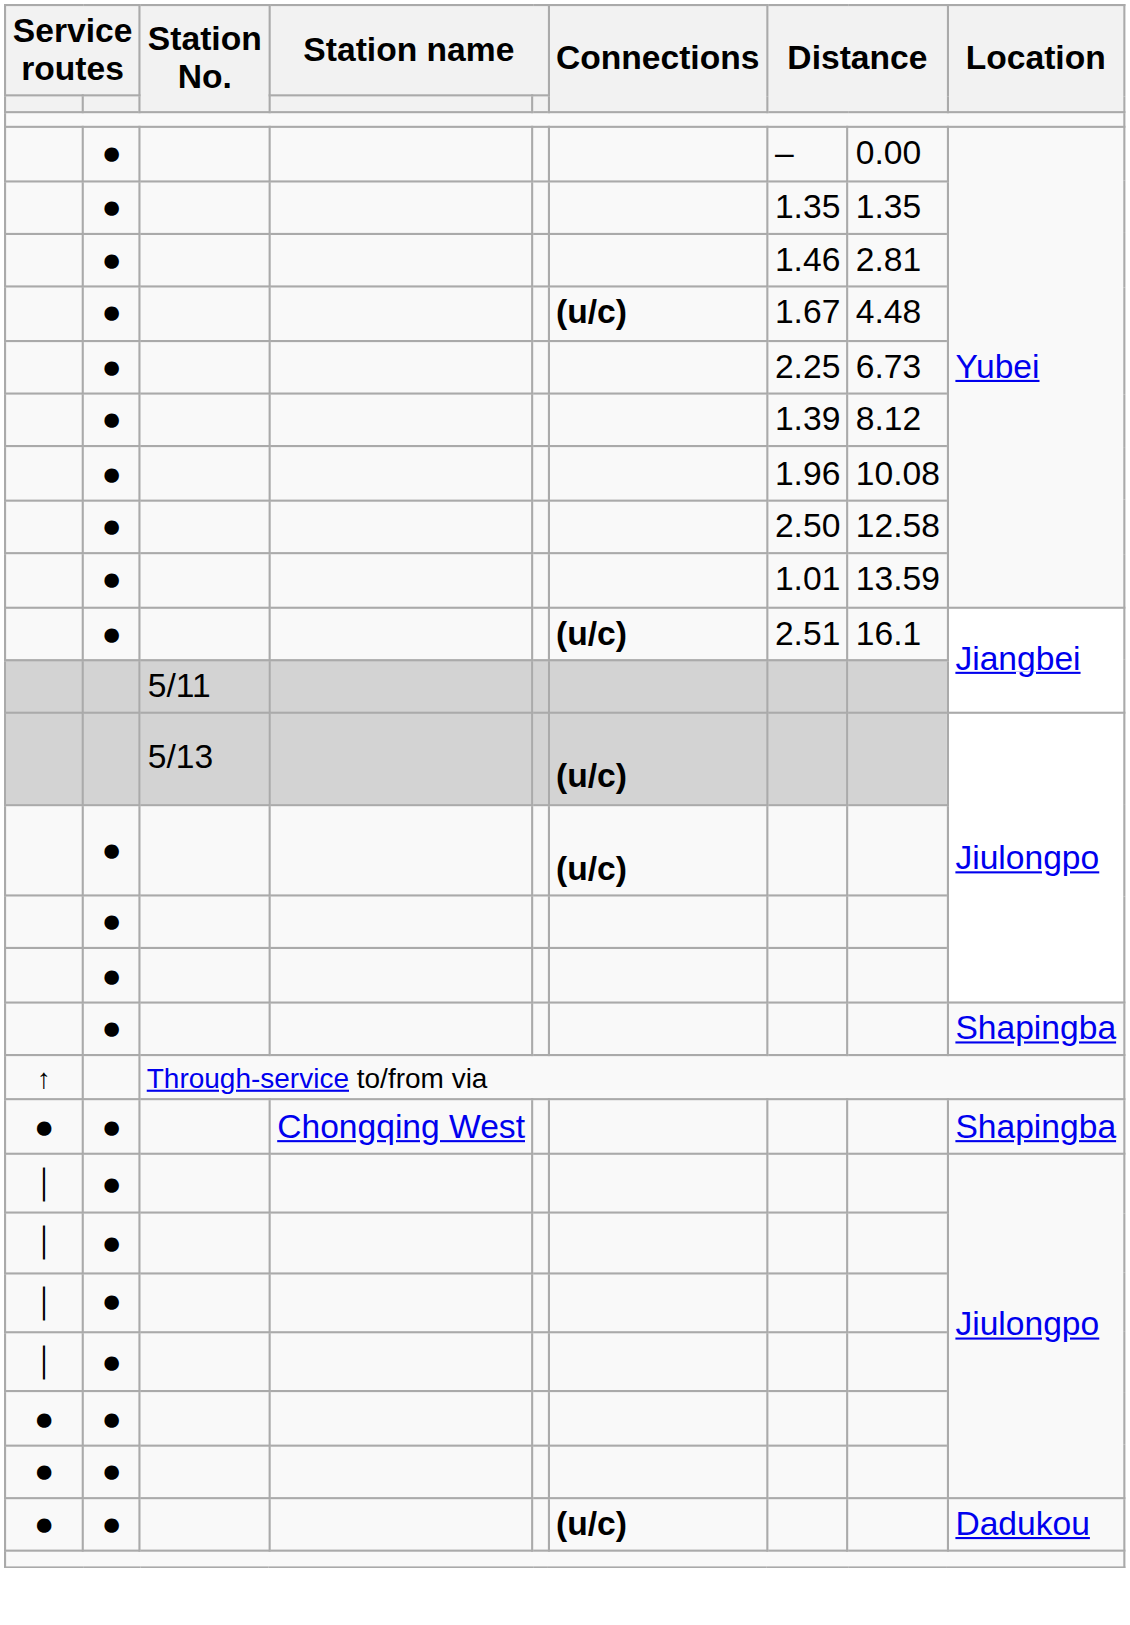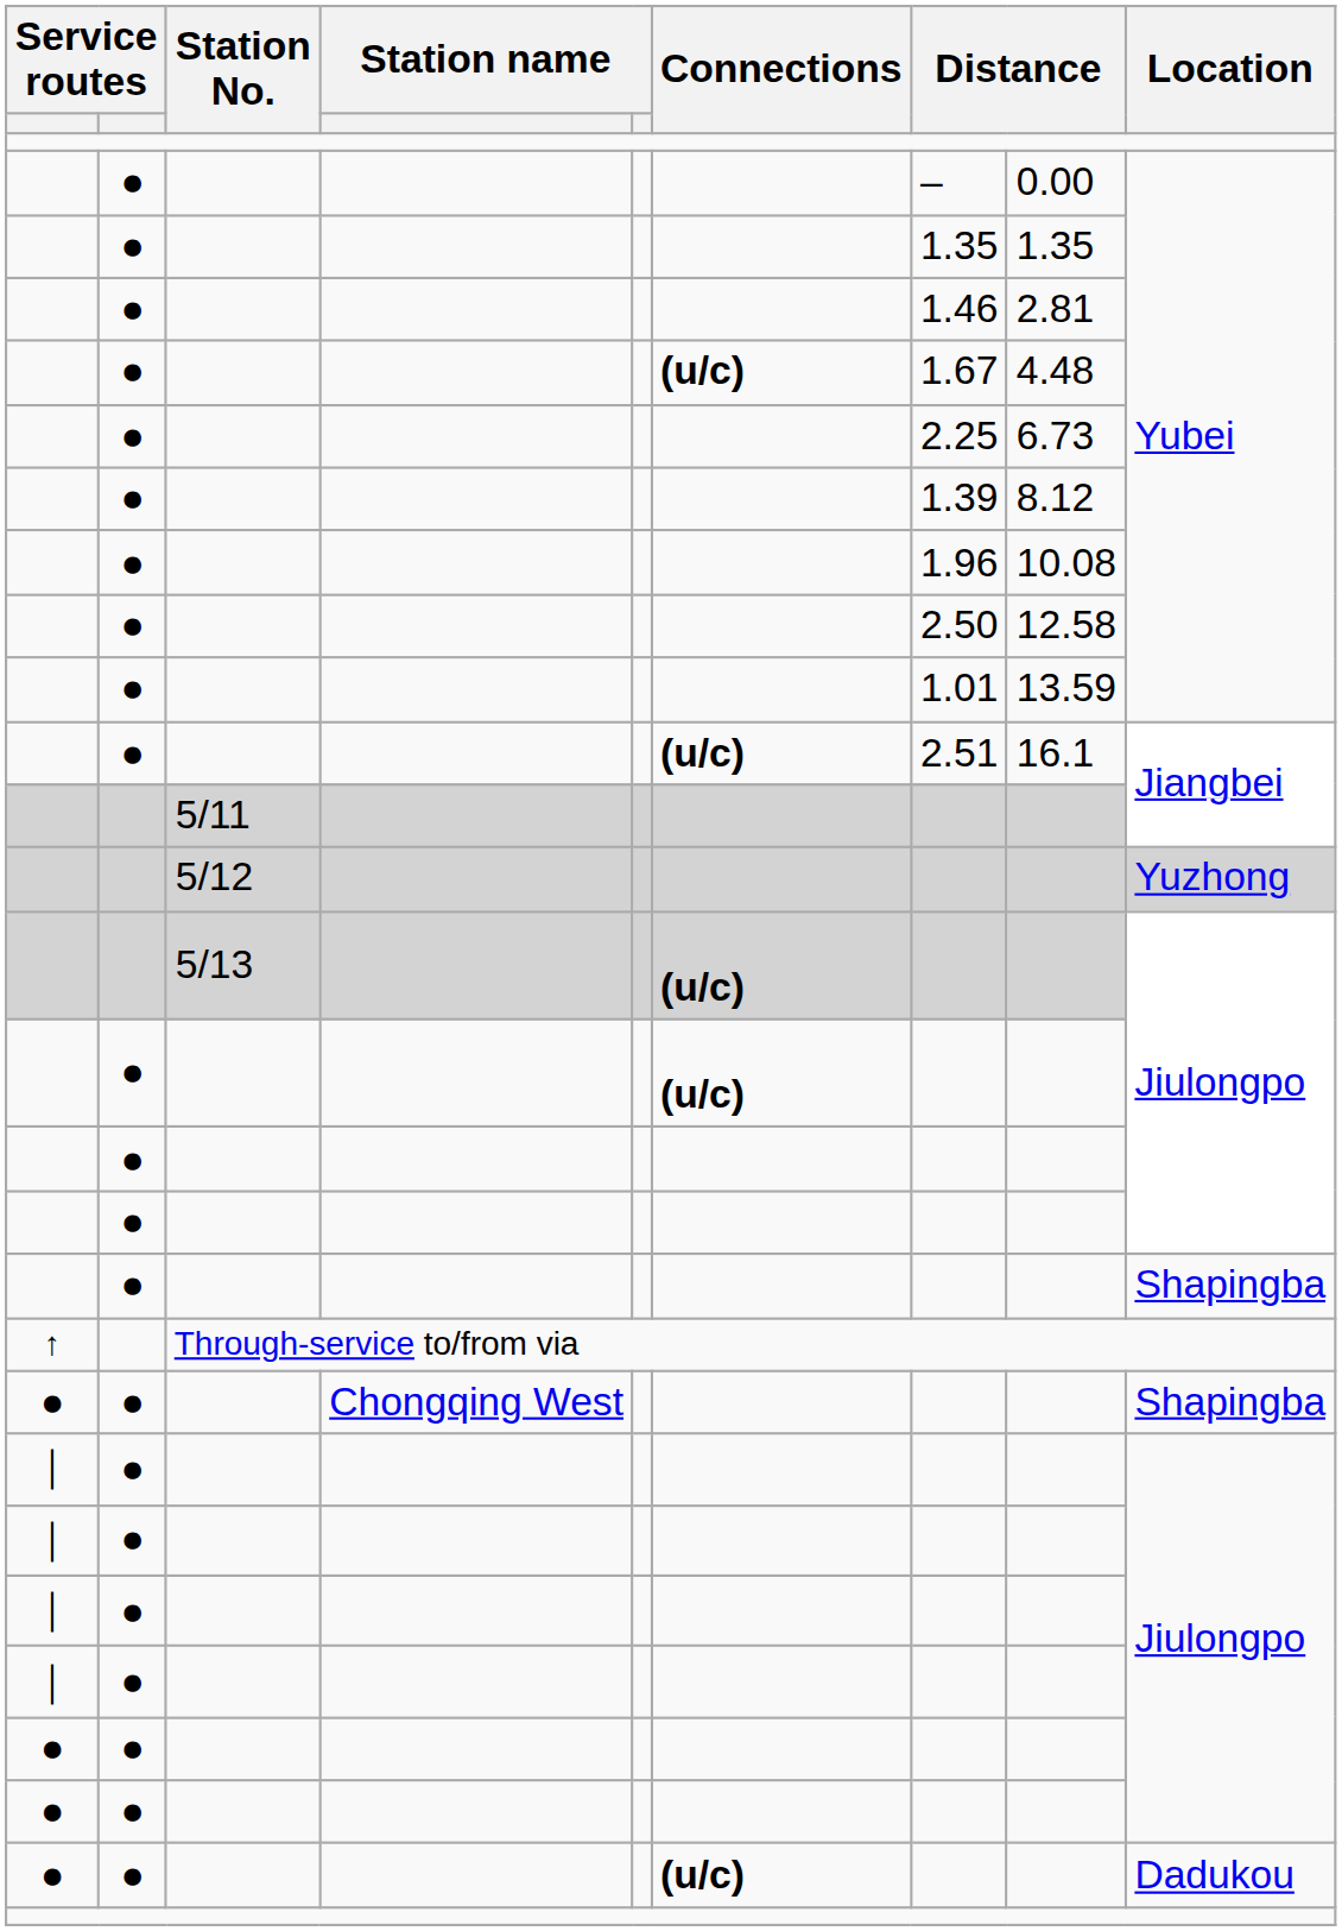+ row: 5/12 | Yuzhong
